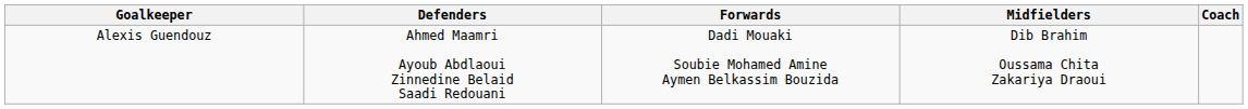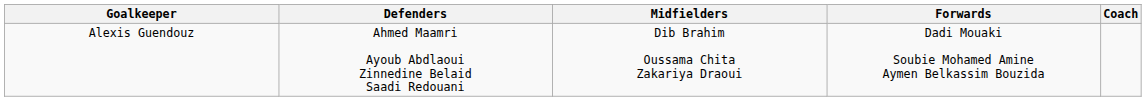columns swapped: Midfielders <-> Forwards
